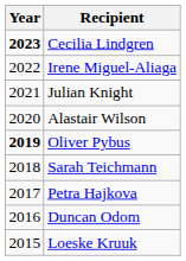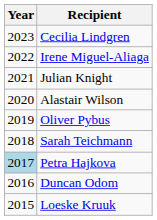Cecilia Lindgren | Year: bold -> normal
Oliver Pybus | Year: bold -> normal
Petra Hajkova | Year: no background -> lightblue background
